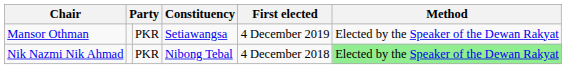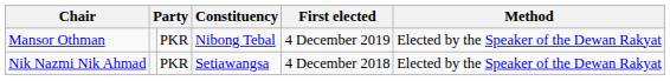Mansor Othman | Constituency: Setiawangsa -> Nibong Tebal
Nik Nazmi Nik Ahmad | Constituency: Nibong Tebal -> Setiawangsa
Nik Nazmi Nik Ahmad | Method: lightgreen background -> no background
